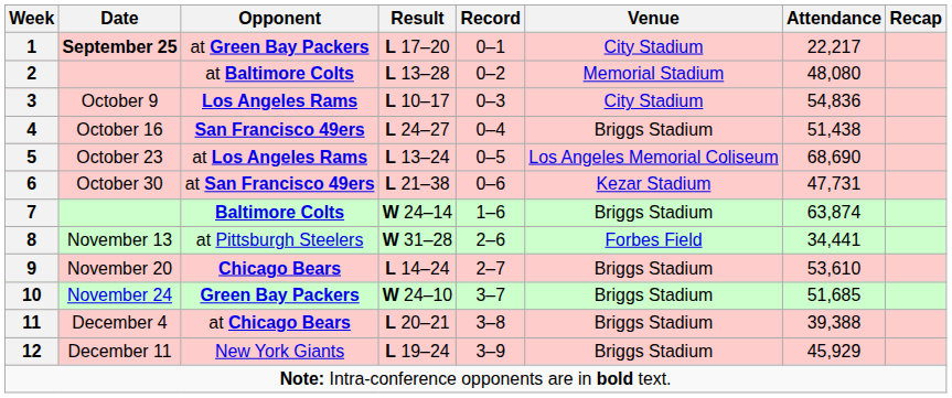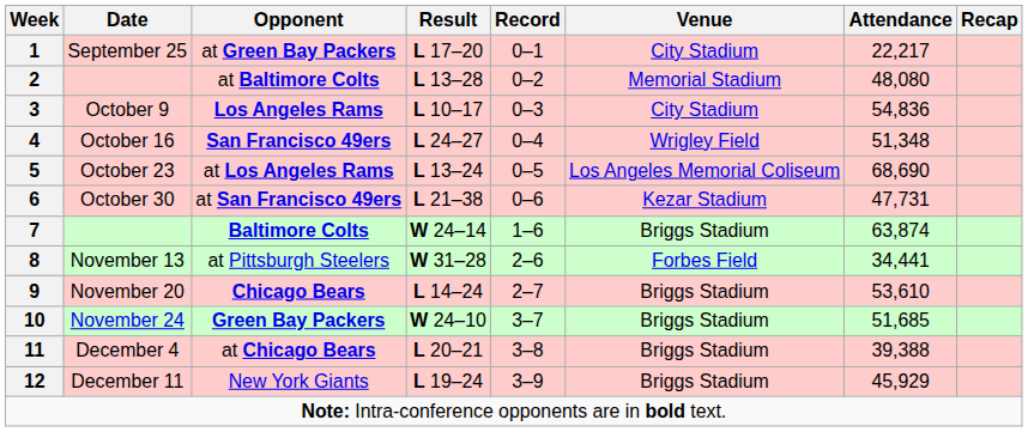1 | Date: bold -> normal
4 | Venue: Briggs Stadium -> Wrigley Field
4 | Attendance: 51,438 -> 51,348
